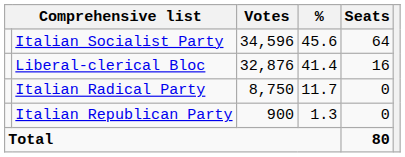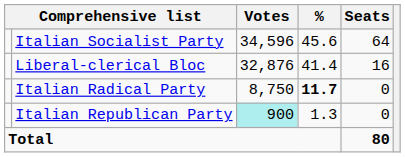Italian Radical Party | %: normal -> bold
Italian Republican Party | Votes: no background -> paleturquoise background
